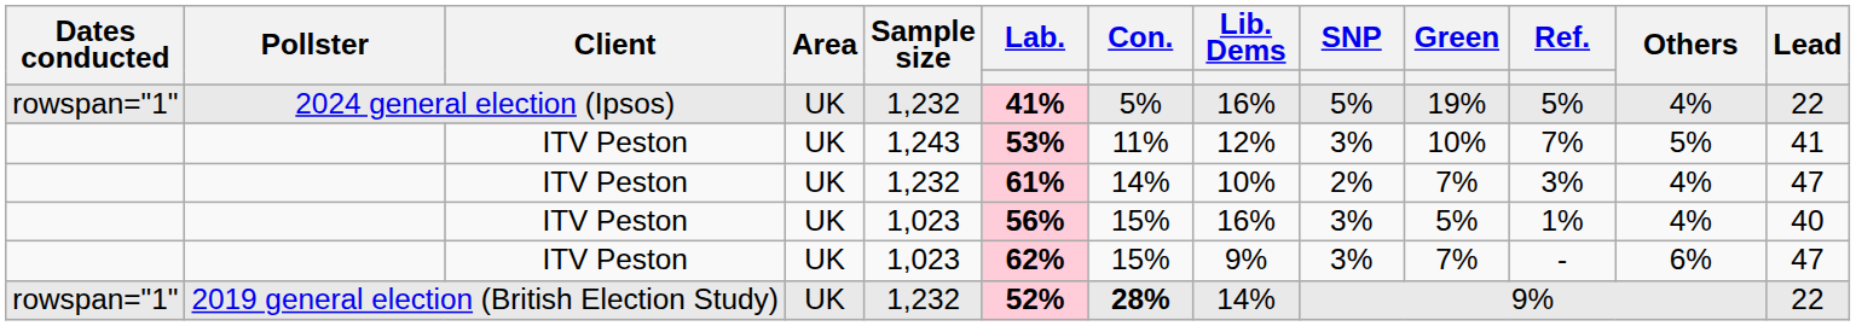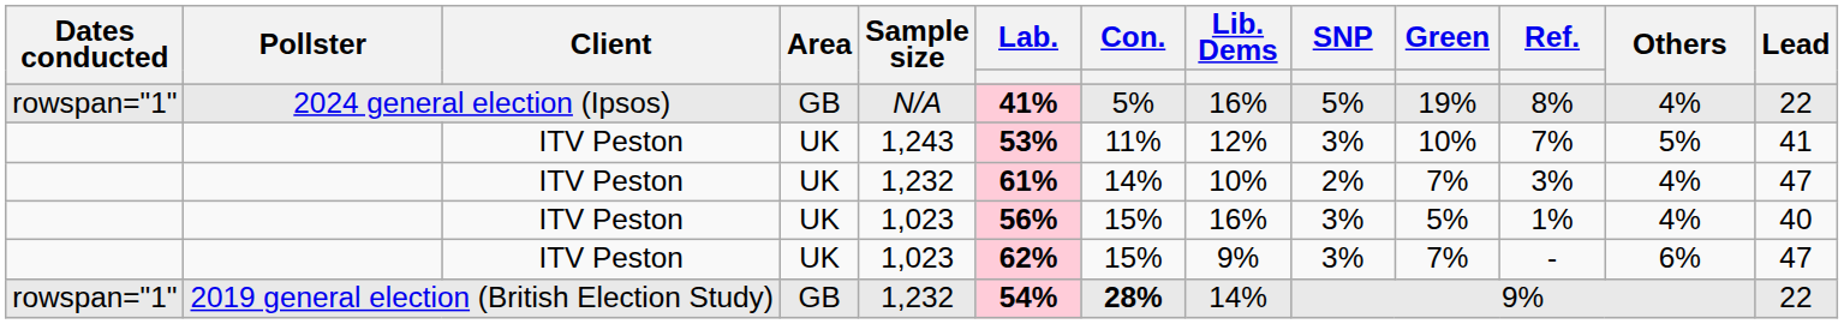2024 general election (Ipsos) | Area: UK -> GB
2024 general election (Ipsos) | Sample size: 1,232 -> N/A
2024 general election (Ipsos) | Ref.: 5% -> 8%
2019 general election (British Election Study) | Area: UK -> GB
2019 general election (British Election Study) | Lab.: 52% -> 54%
